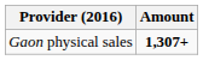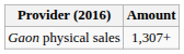Gaon physical sales | Amount: bold -> normal
